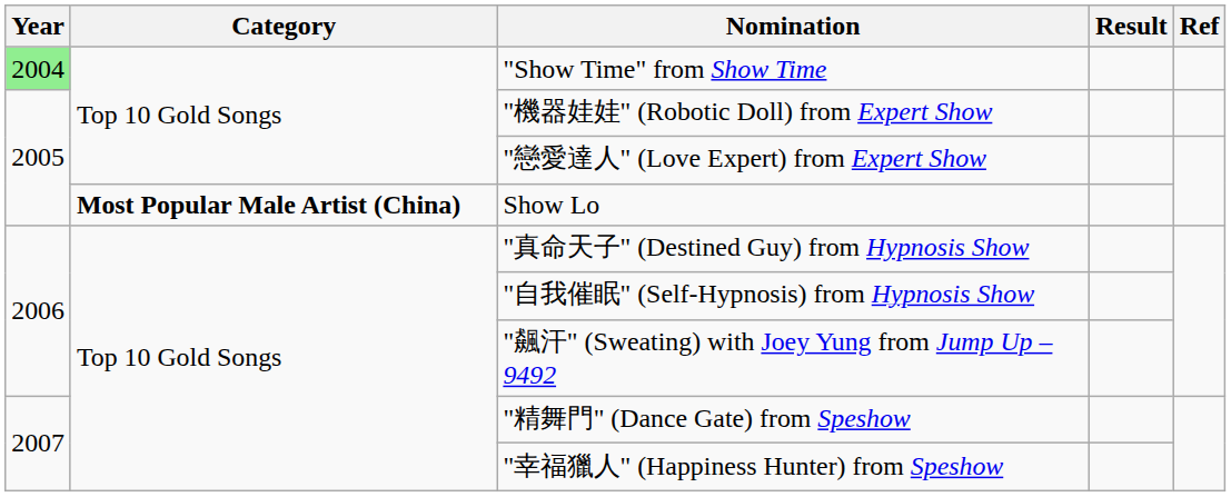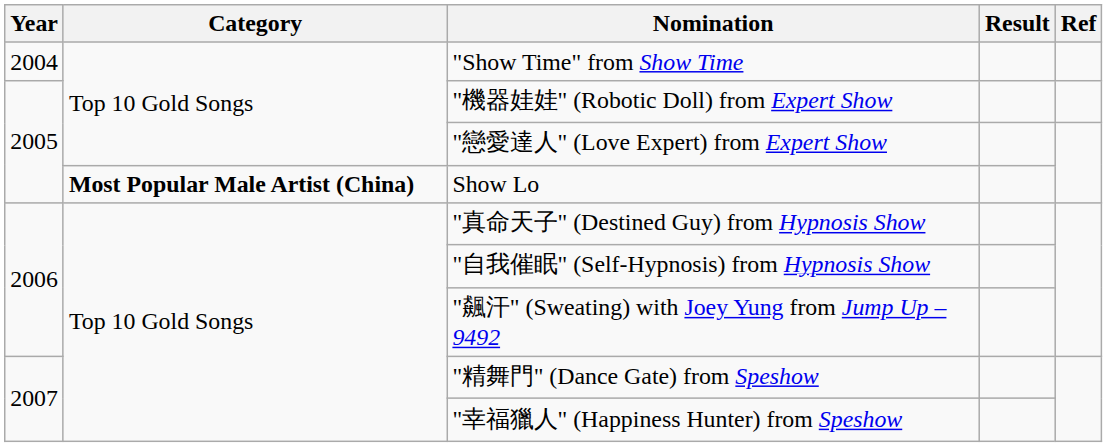"Show Time" from Show Time | Year: lightgreen background -> no background
